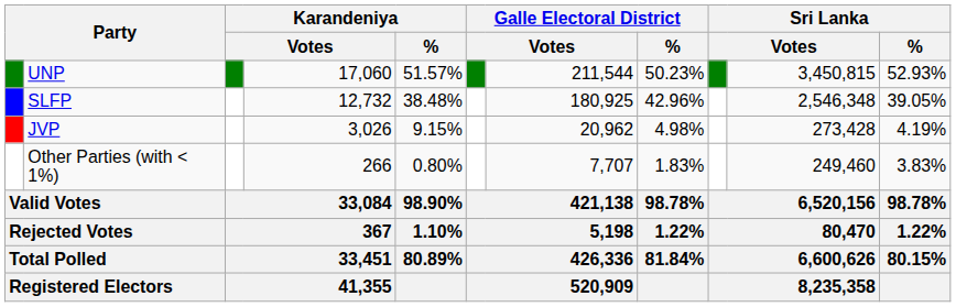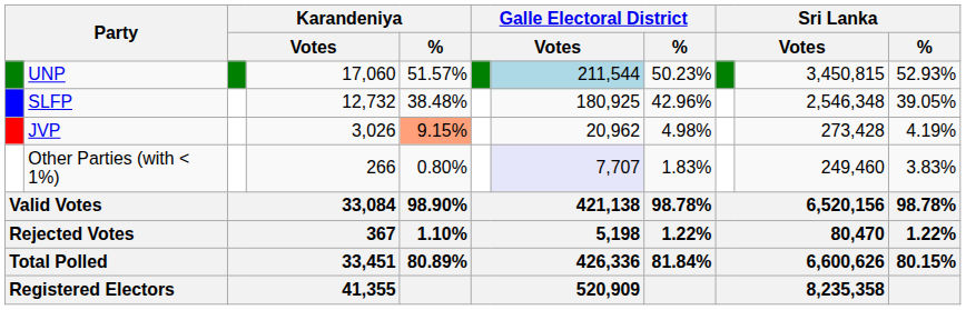UNP | column 7: no background -> lightblue background
JVP | Karandeniya / %: no background -> lightsalmon background
Other Parties (with < 1%) | column 7: no background -> lavender background
